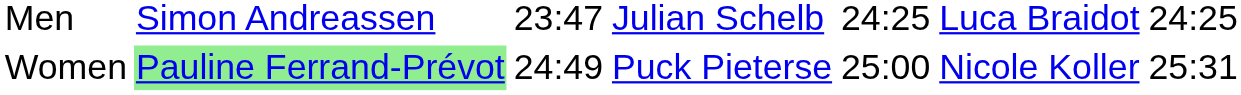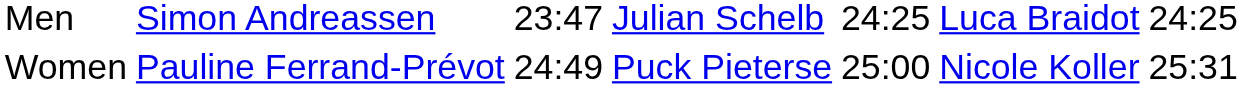Women | column 2: lightgreen background -> no background
